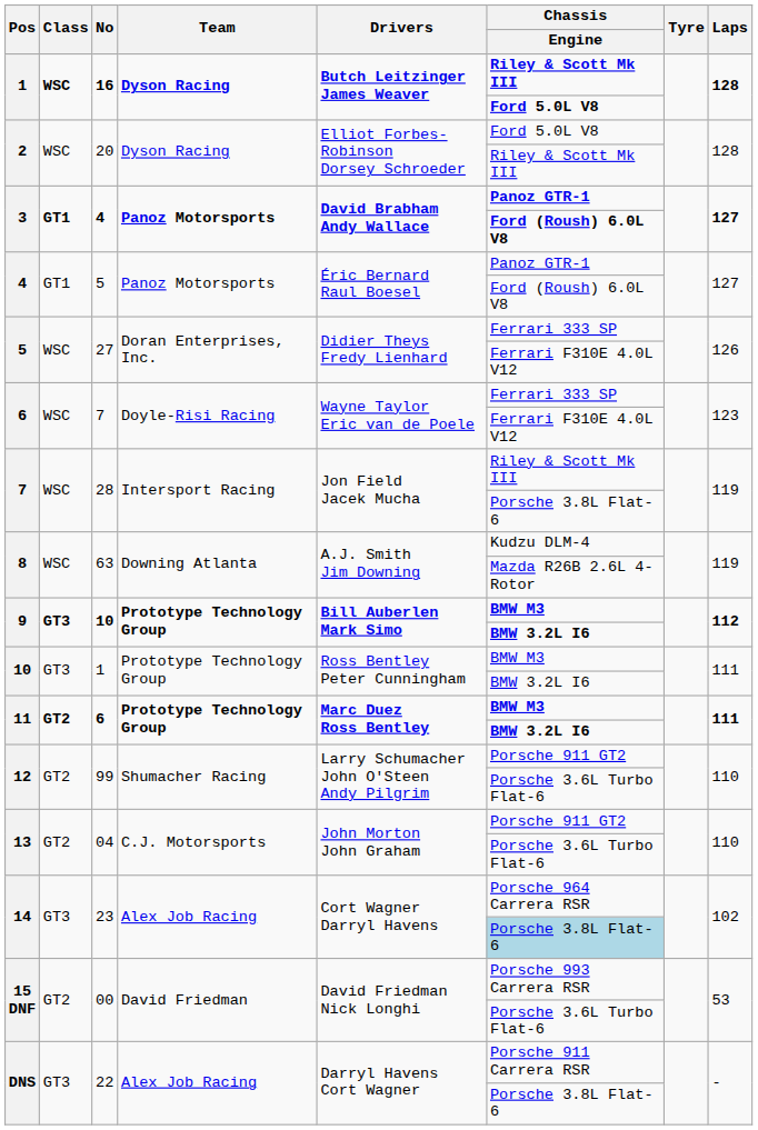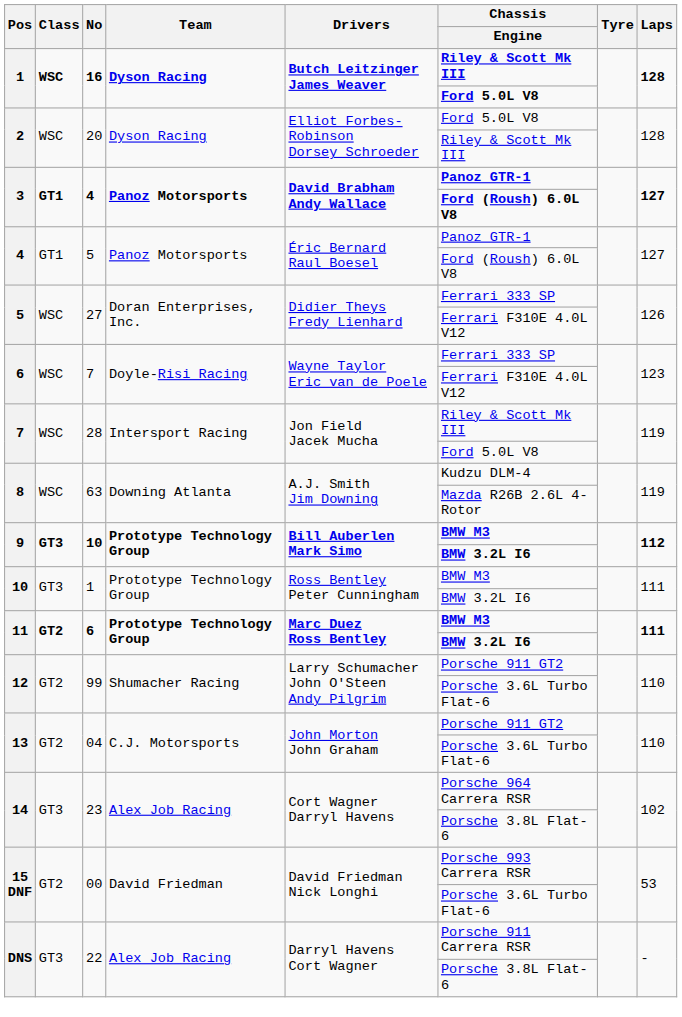row 16 | Chassis / Engine: Porsche 3.8L Flat-6 -> Ford 5.0L V8
row 30 | Chassis / Engine: lightblue background -> no background
